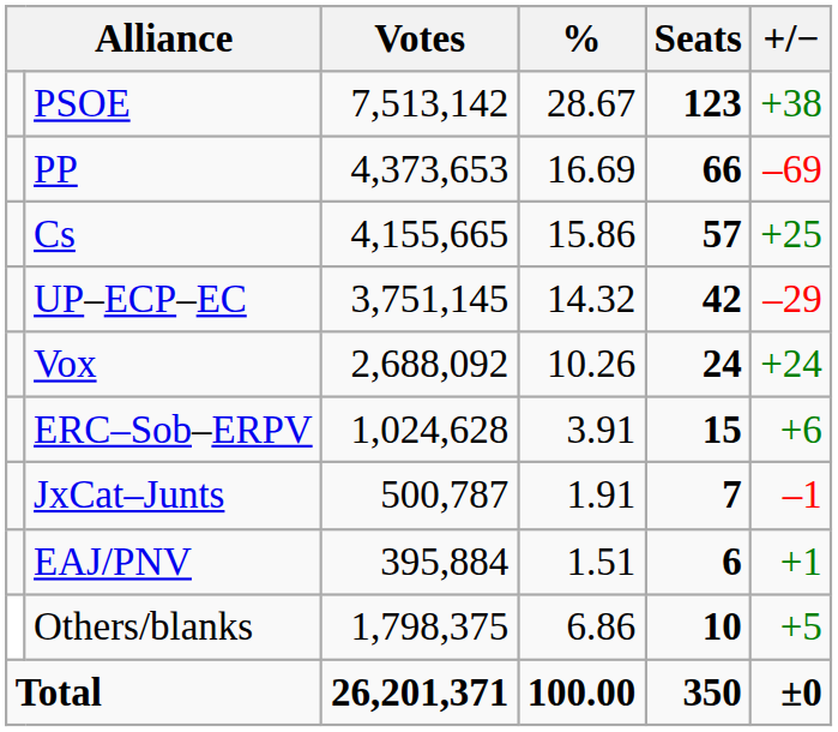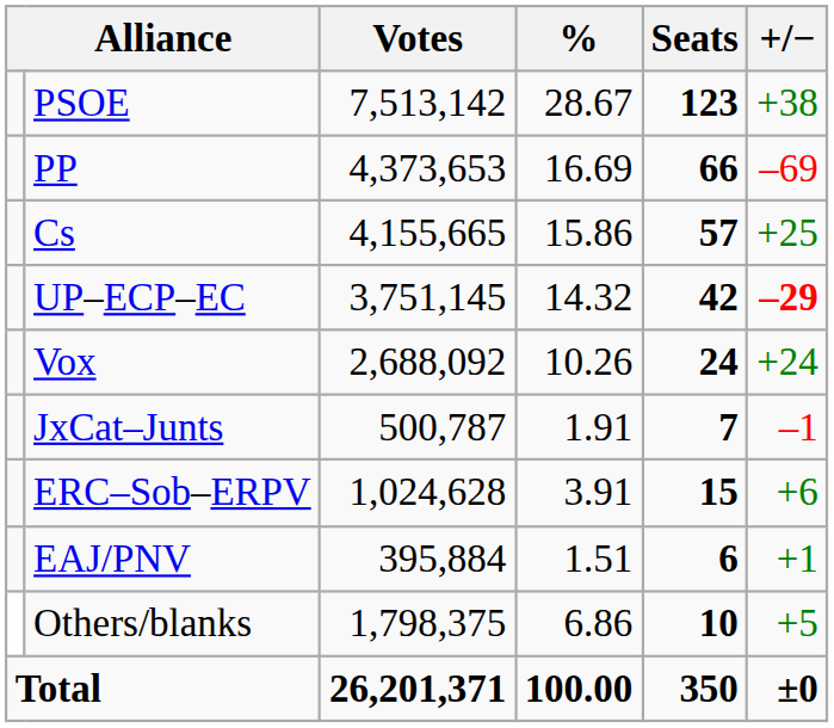UP–ECP–EC | +/−: normal -> bold
rows swapped: ERC–Sob–ERPV <-> JxCat–Junts
